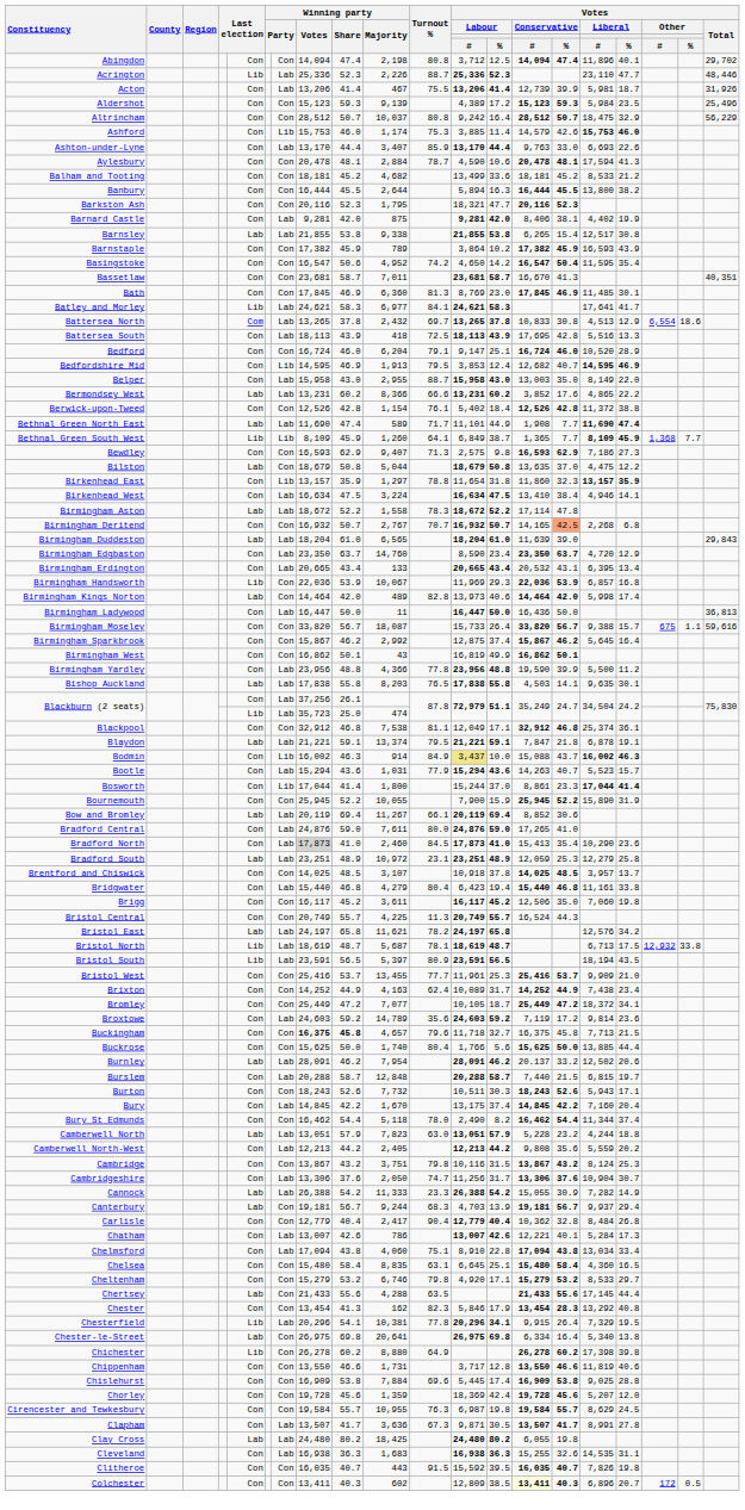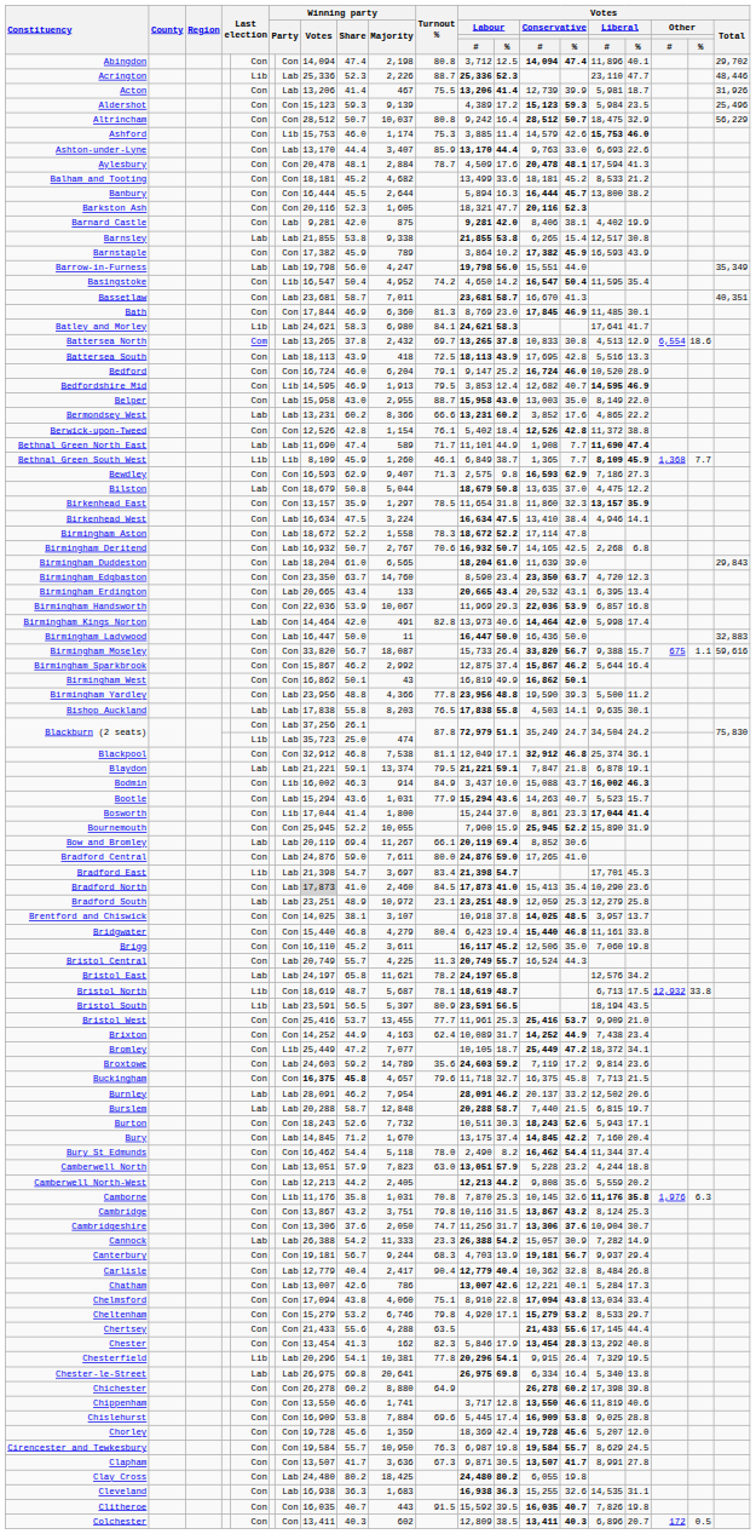Aylesbury | Votes / Labour / #: 4,590 -> 4,509
Aylesbury | Votes / Labour / %: 10.6 -> 17.6
Banbury | Votes / Conservative / %: 45.5 -> 45.7
Barkston Ash | Winning party / Majority: 1,795 -> 1,605
+ row: Barrow-in-Furness | Lab | Lab | 19,798 | 56.0 | 4,247 | 19,798 | 56.0 | 15,551 | 44.0 | 35,349
Basingstoke | column 7: Con -> Lib
Basingstoke | Winning party / Share: 50.6 -> 50.4
Bassetlaw | column 7: Con -> Lab
Bath | Winning party / Votes: 17,845 -> 17,844
Batley and Morley | Winning party / Majority: 6,977 -> 6,980
Bedford | Votes / Labour / %: 25.1 -> 25.2
Bethnal Green South West | Turnout %: 64.1 -> 46.1
Birkenhead East | column 7: Lib -> Con
Birkenhead East | Turnout %: 78.8 -> 78.5
Birmingham Aston | column 5: Lab -> Con
Birmingham Deritend | column 7: Con -> Lab
Birmingham Deritend | Turnout %: 70.7 -> 70.6
Birmingham Deritend | Votes / Conservative / %: lightsalmon background -> no background
Birmingham Duddeston | column 5: Lab -> Con
Birmingham Edgbaston | column 7: Lab -> Con
Birmingham Edgbaston | Votes / Liberal / %: 12.9 -> 12.3
Birmingham Handsworth | column 5: Lib -> Con
Birmingham Kings Norton | Winning party / Majority: 489 -> 491
Birmingham Ladywood | Votes / Total: 36,813 -> 32,883
Birmingham Sparkbrook | Votes / Liberal / #: 5,645 -> 5,644
Birmingham Yardley | Votes / Conservative / %: 39.9 -> 39.3
Bodmin | Votes / Labour / #: khaki background -> no background
+ row: Bradford East | Lib | Lab | 21,398 | 54.7 | 3,697 | 83.4 | 21,398 | 54.7 | 17,701 | 45.3
Brentford and Chiswick | Winning party / Share: 48.5 -> 38.1
Bridgwater | column 7: Lab -> Con
Brigg | Winning party / Votes: 16,117 -> 16,110
Bristol Central | column 7: Con -> Lab
Bristol North | column 7: Lab -> Con
Bromley | column 7: Con -> Lib
- row: Buckrose | Con | Con | 15,625 | 50.0 | 1,740 | 80.4 | 1,766 | 5.6 | 15,625 | 50.0 | 13,885 | 44.4
Burslem | column 5: Con -> Lab
Bury | Winning party / Share: 42.2 -> 71.2
Camberwell North | column 5: Lab -> Con
+ row: Camborne | Con | Lib | 11,176 | 35.8 | 1,031 | 70.8 | 7,870 | 25.3 | 10,145 | 32.6 | 11,176 | 35.8 | 1,976 | 6.3
Cambridgeshire | column 7: Lab -> Con
Cannock | Votes / Conservative / #: 15,055 -> 15,057
Canterbury | column 5: Lab -> Con
Carlisle | column 7: Con -> Lab
Chelmsford | column 7: Lab -> Con
- row: Chelsea | Con | Con | 15,480 | 58.4 | 8,835 | 63.1 | 6,645 | 25.1 | 15,480 | 58.4 | 4,360 | 16.5
Chertsey | column 5: Lab -> Con
Chesterfield | Votes / Labour / %: 34.1 -> 54.1
Chester-le-Street | column 7: Con -> Lab
Chichester | column 5: Lib -> Con
Chippenham | Winning party / Majority: 1,731 -> 1,741
Cirencester and Tewkesbury | Winning party / Majority: 10,955 -> 10,950
Clapham | column 7: Lab -> Con
Clay Cross | column 5: Lab -> Con
Colchester | Votes / Conservative / #: lightyellow background -> no background
